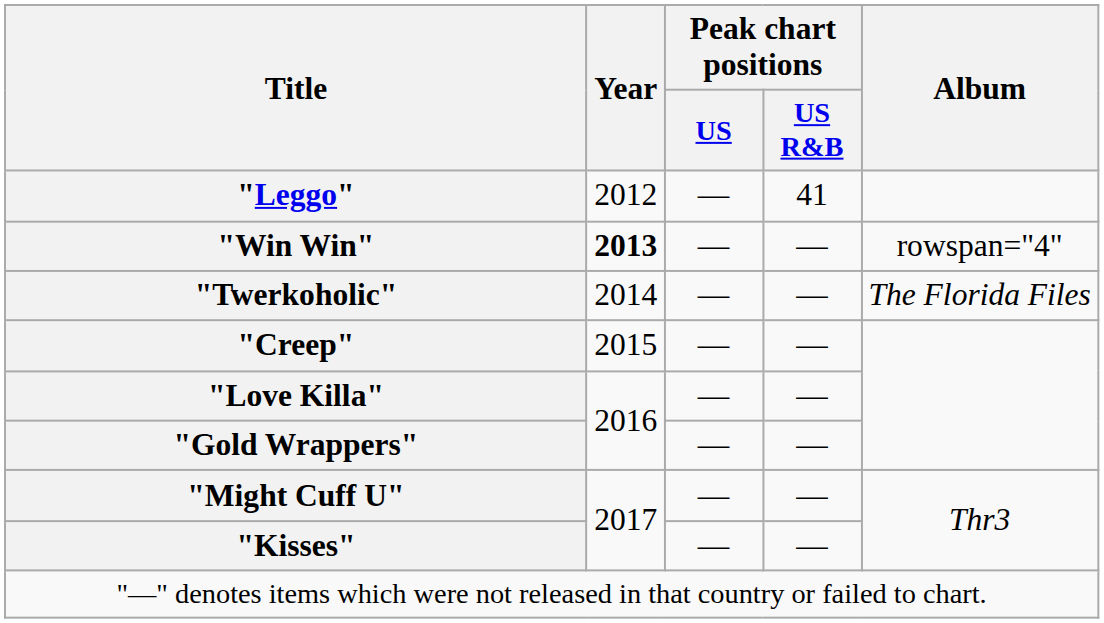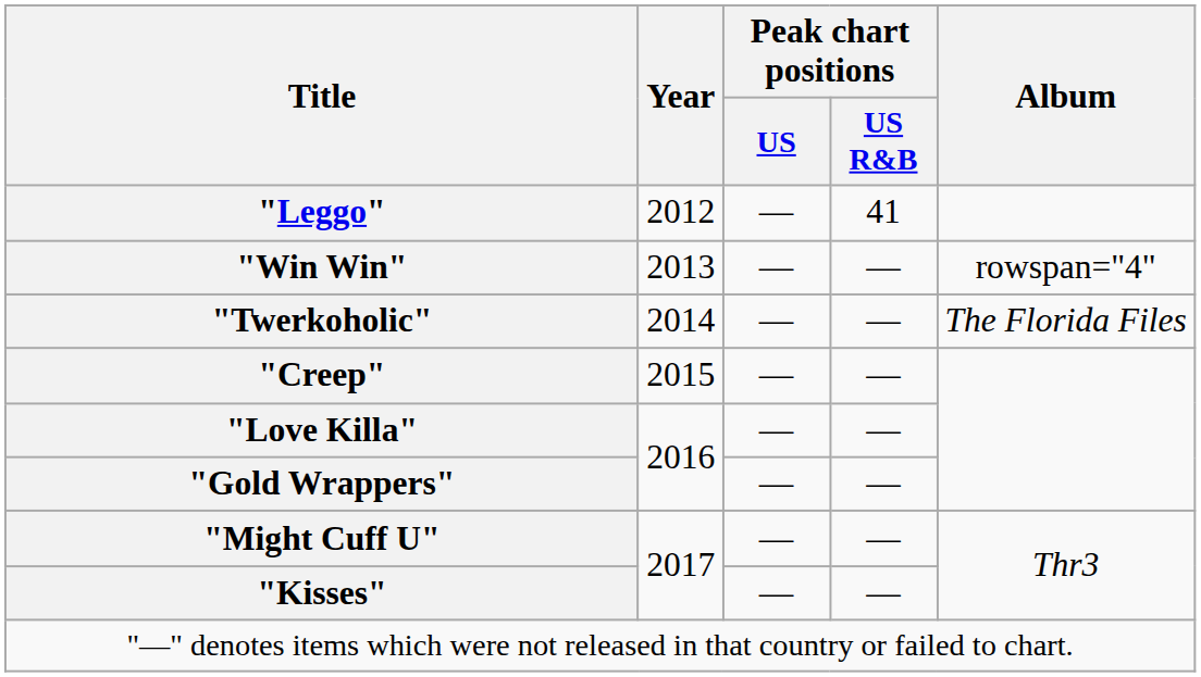"Win Win" | Year: bold -> normal
